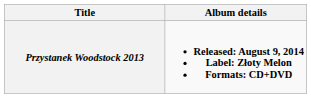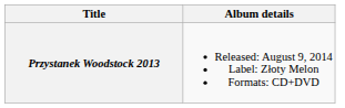Przystanek Woodstock 2013 | Album details: bold -> normal
